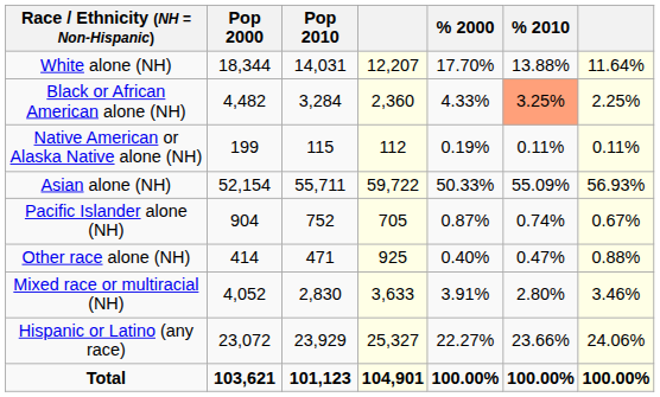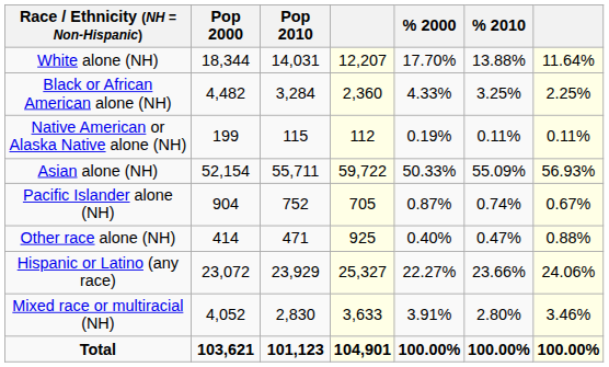Black or African American alone (NH) | % 2010: lightsalmon background -> no background
rows swapped: Mixed race or multiracial (NH) <-> Hispanic or Latino (any race)
